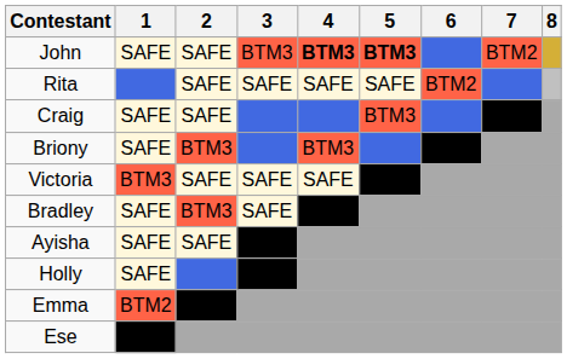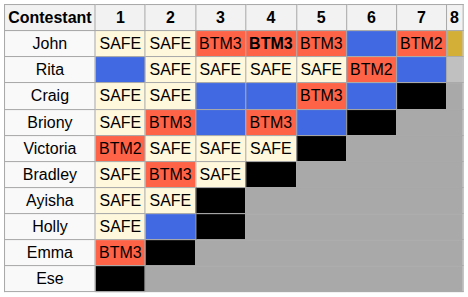John | 5: bold -> normal
Victoria | 1: BTM3 -> BTM2
Emma | 1: BTM2 -> BTM3
